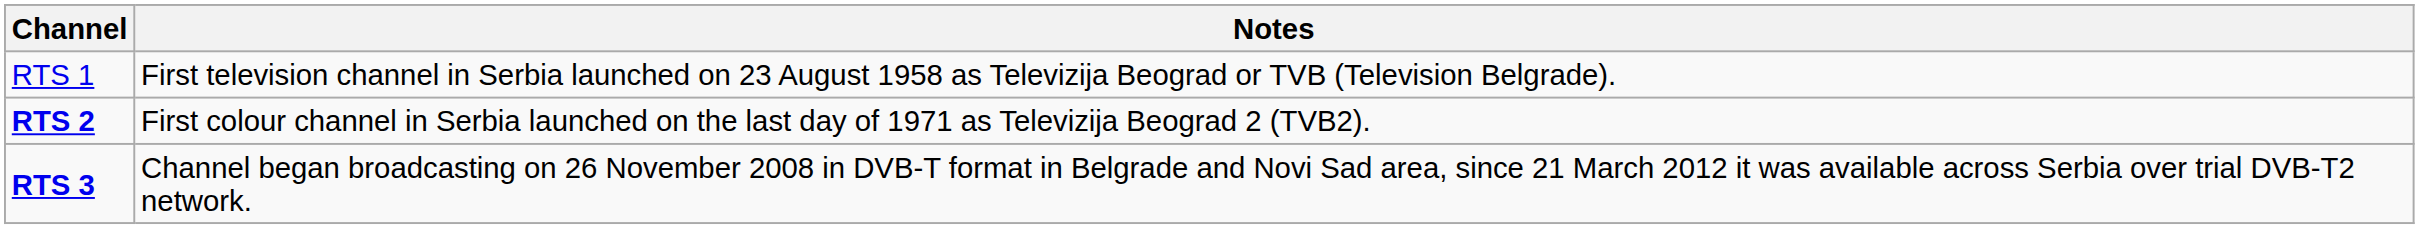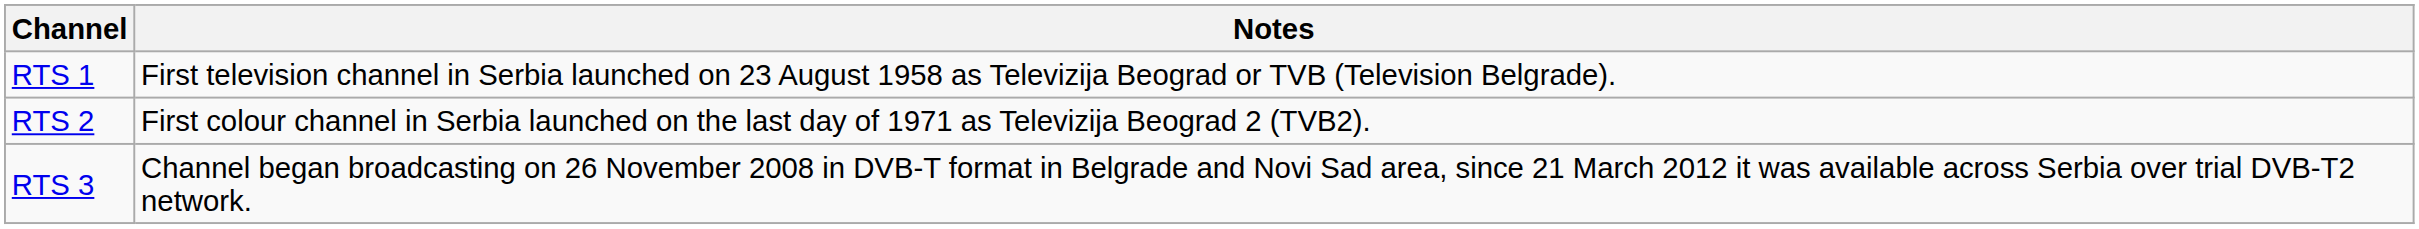RTS 2 | Channel: bold -> normal
RTS 3 | Channel: bold -> normal
